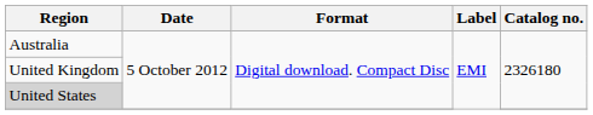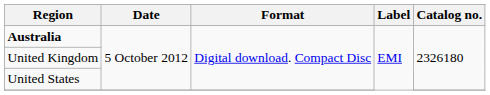Australia | Region: normal -> bold
United States | Region: lightgrey background -> no background
